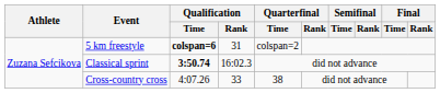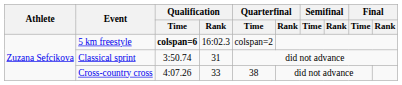5 km freestyle | Qualification / Rank: 31 -> 16:02.3
Classical sprint | Qualification / Time: bold -> normal
Classical sprint | Qualification / Rank: 16:02.3 -> 31
